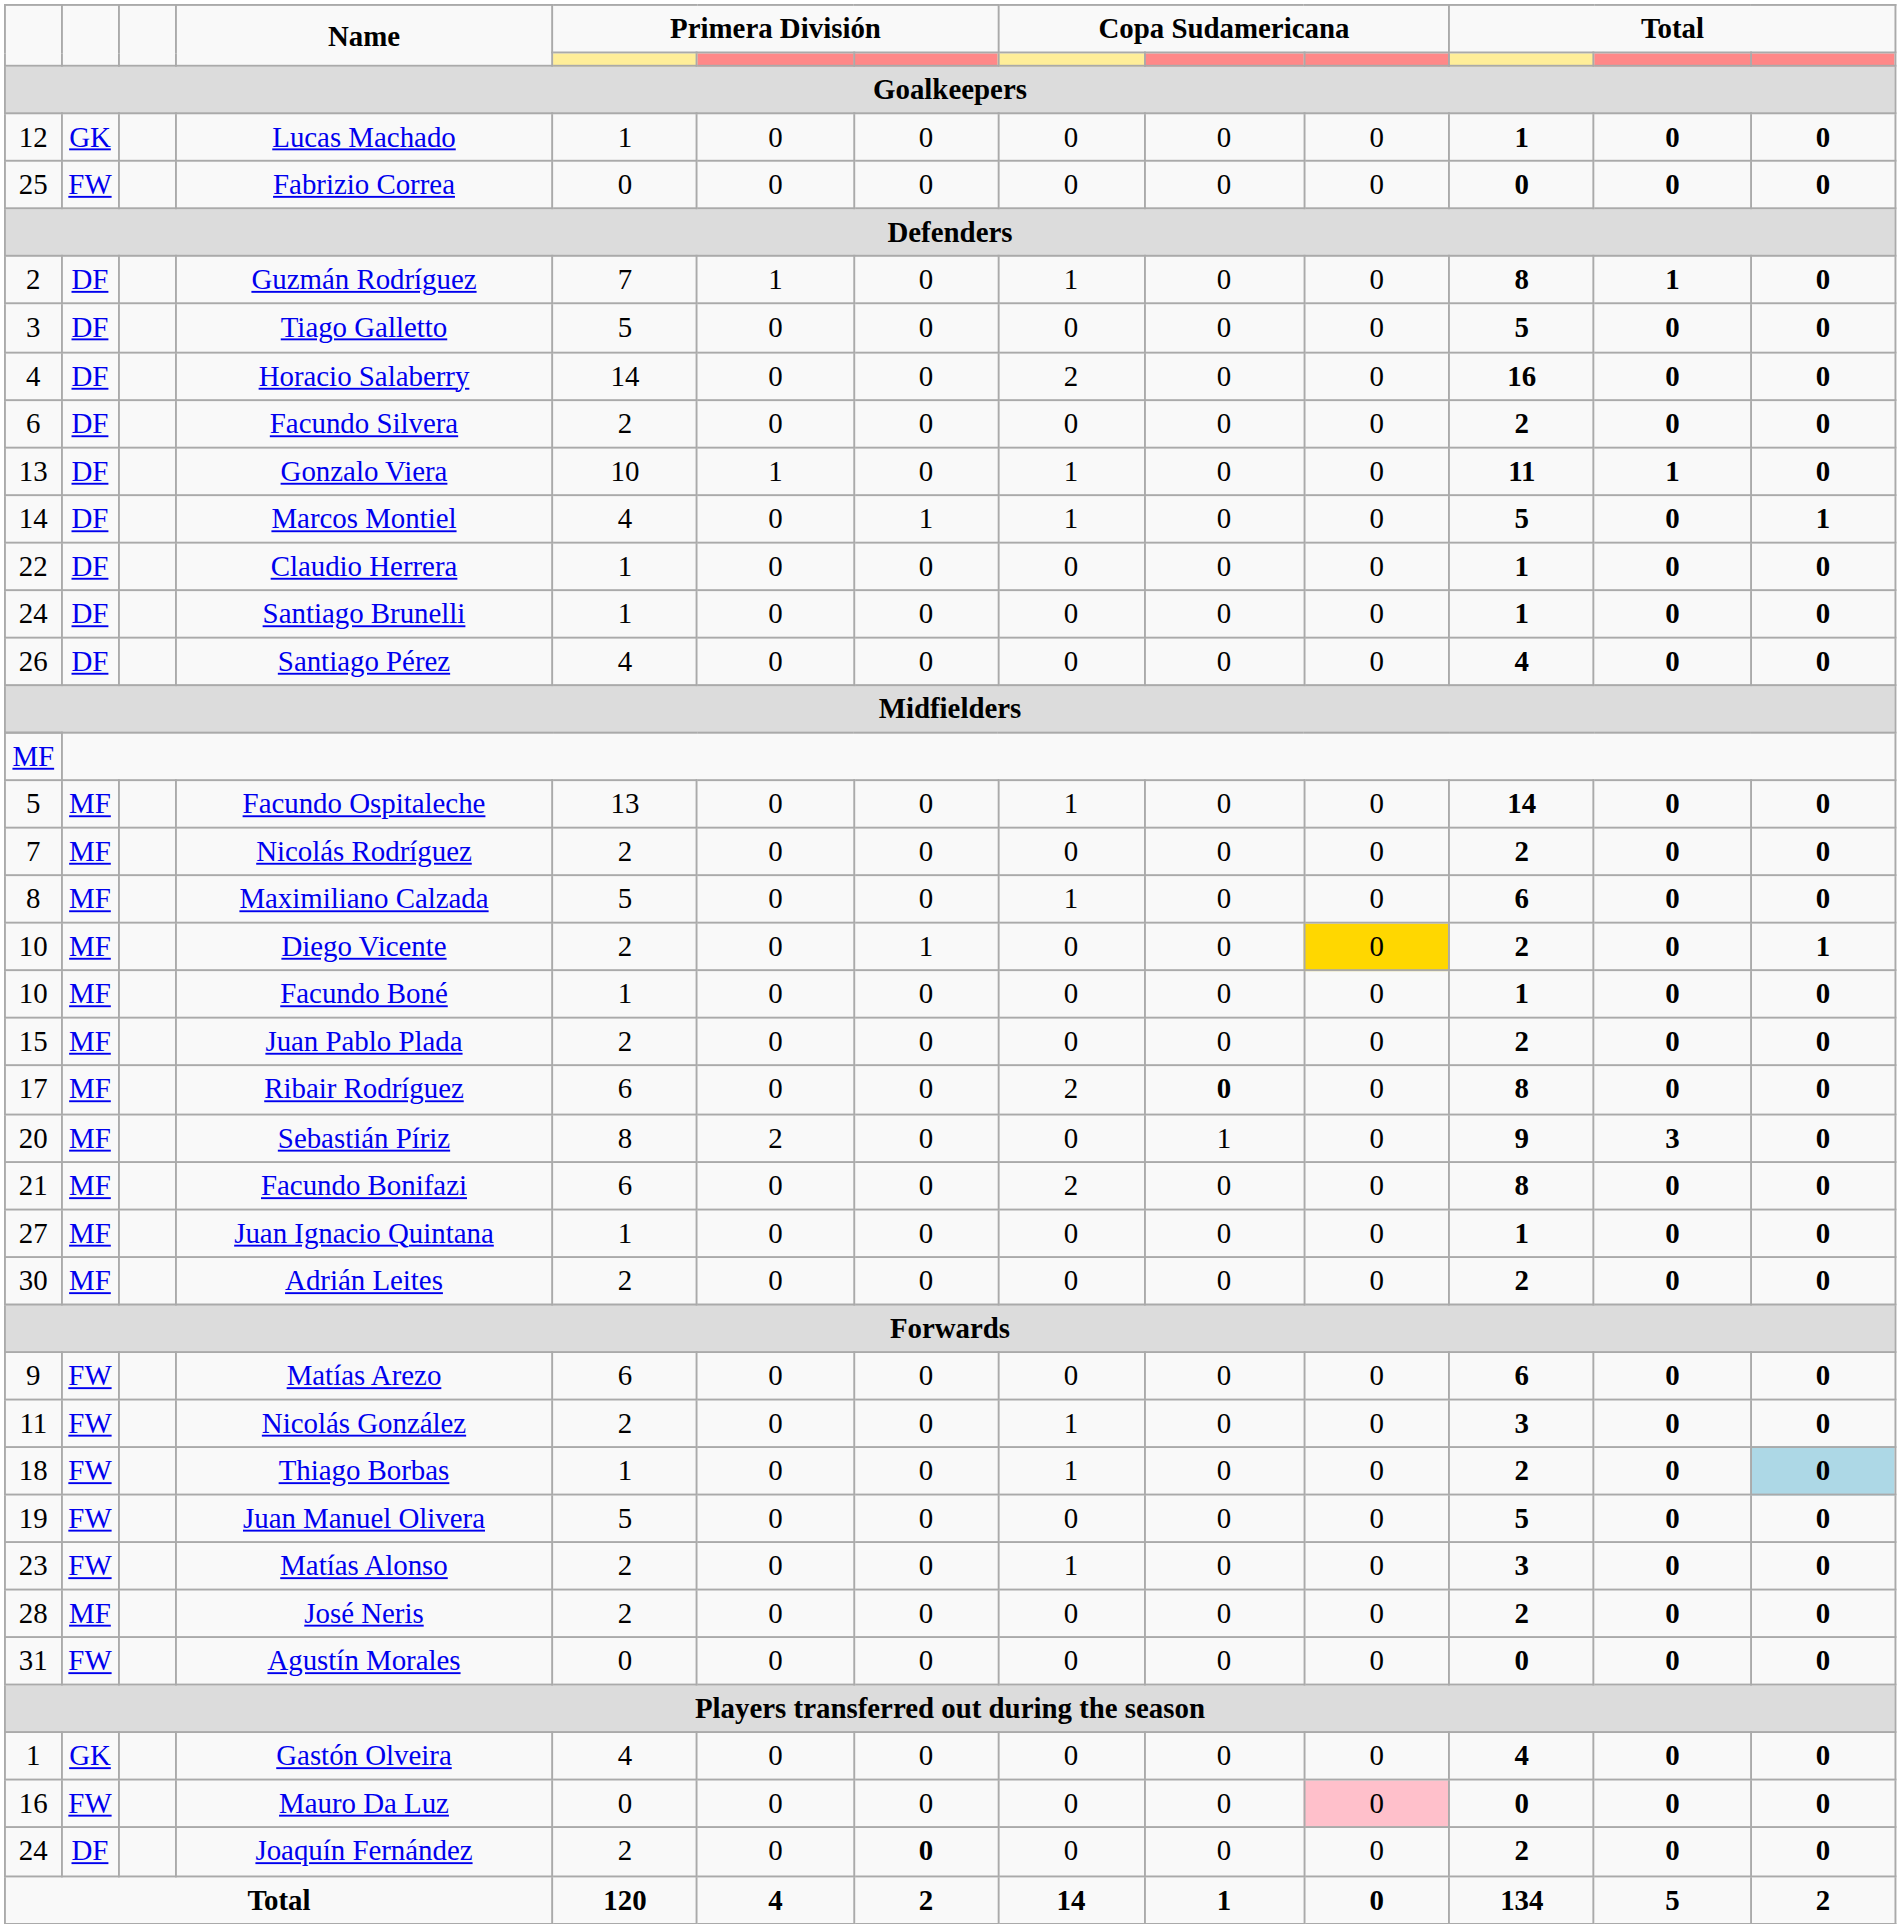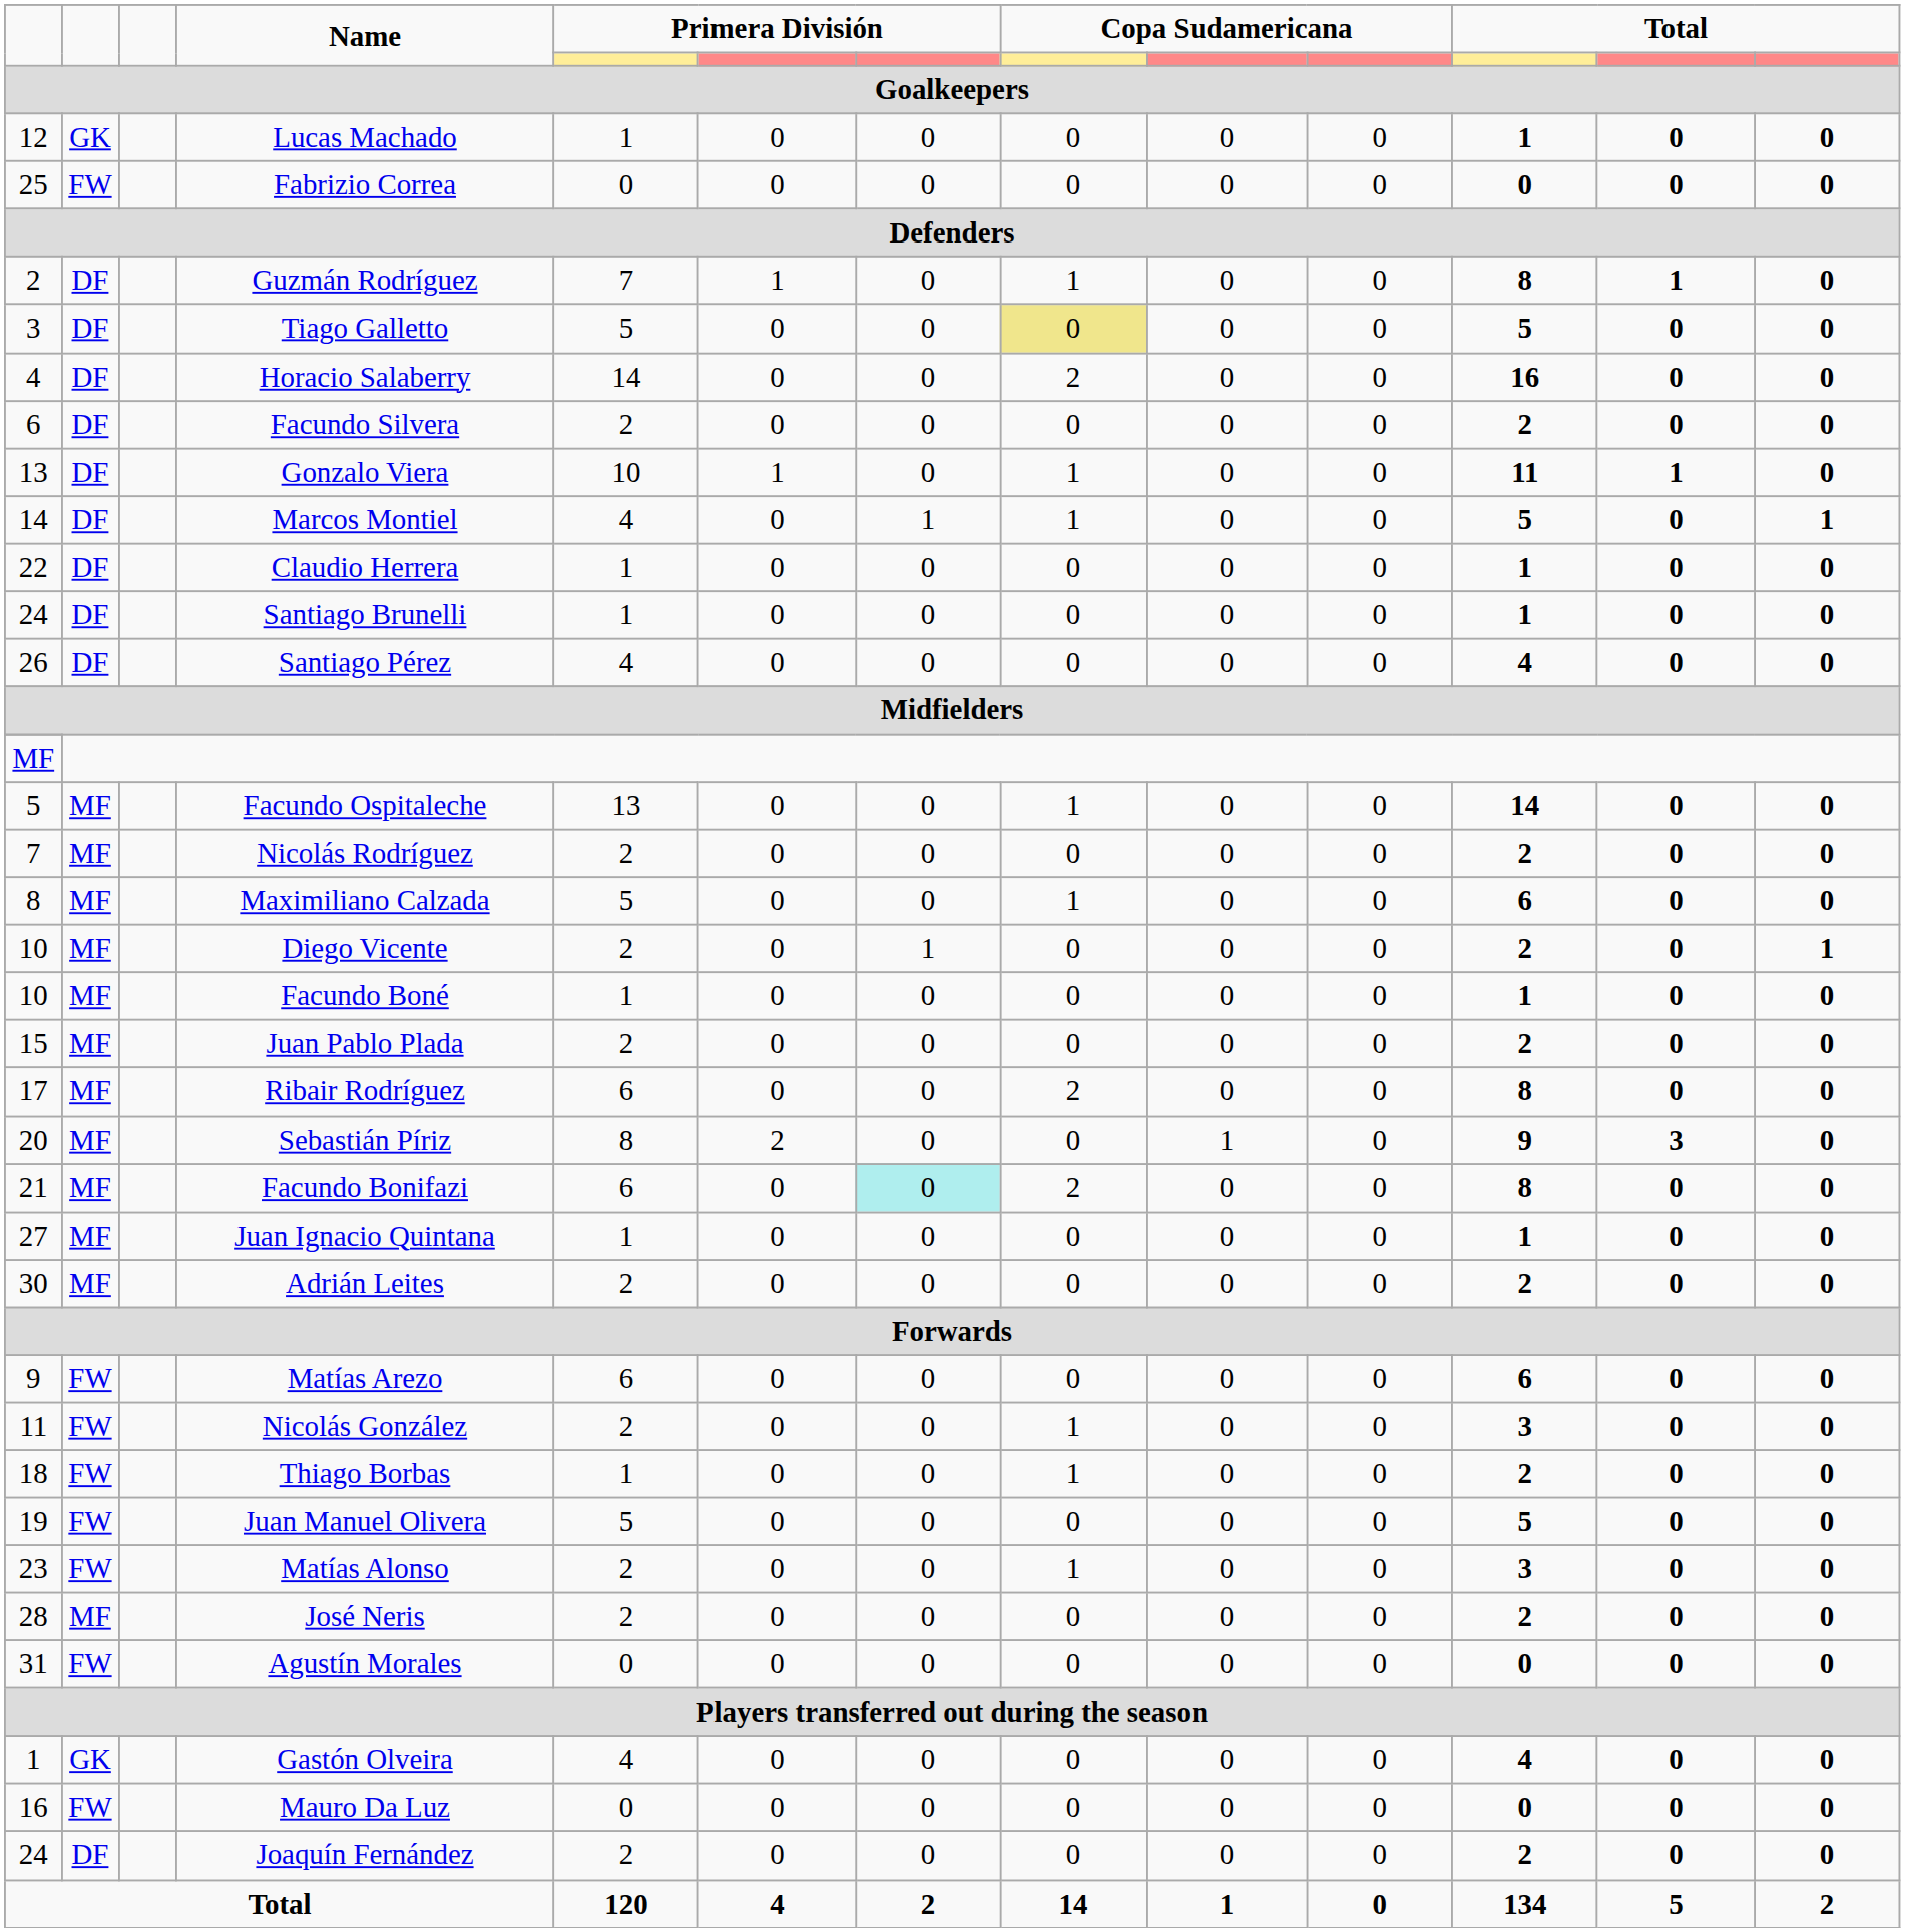Tiago Galletto | column 8: no background -> khaki background
Diego Vicente | column 10: gold background -> no background
Ribair Rodríguez | column 9: bold -> normal
Facundo Bonifazi | column 7: no background -> paleturquoise background
Thiago Borbas | column 13: lightblue background -> no background
Mauro Da Luz | column 10: pink background -> no background
Joaquín Fernández | column 7: bold -> normal
